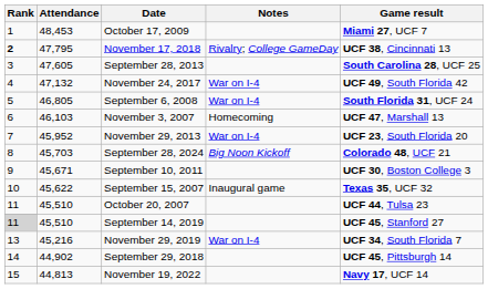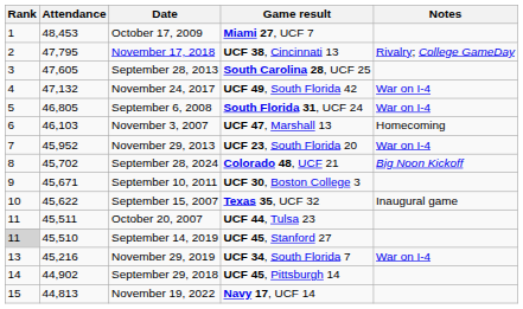columns swapped: Game result <-> Notes
November 17, 2018 | Rank: bold -> normal
September 28, 2024 | Attendance: 45,703 -> 45,702
October 20, 2007 | Attendance: 45,510 -> 45,511
